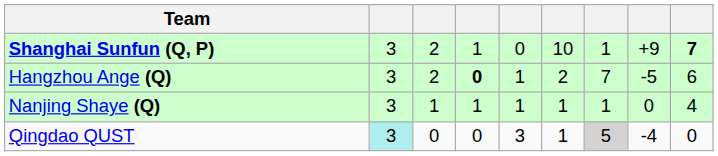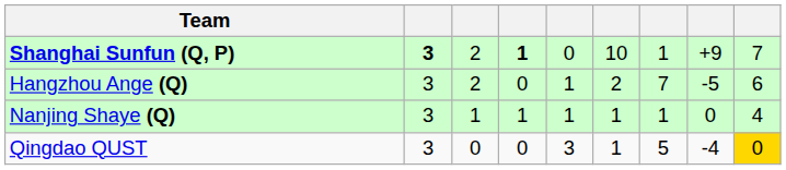Shanghai Sunfun (Q, P) | column 2: normal -> bold
Shanghai Sunfun (Q, P) | column 4: normal -> bold
Shanghai Sunfun (Q, P) | column 9: bold -> normal
Hangzhou Ange (Q) | column 4: bold -> normal
Qingdao QUST | column 2: paleturquoise background -> no background
Qingdao QUST | column 7: lightgrey background -> no background
Qingdao QUST | column 9: no background -> gold background
